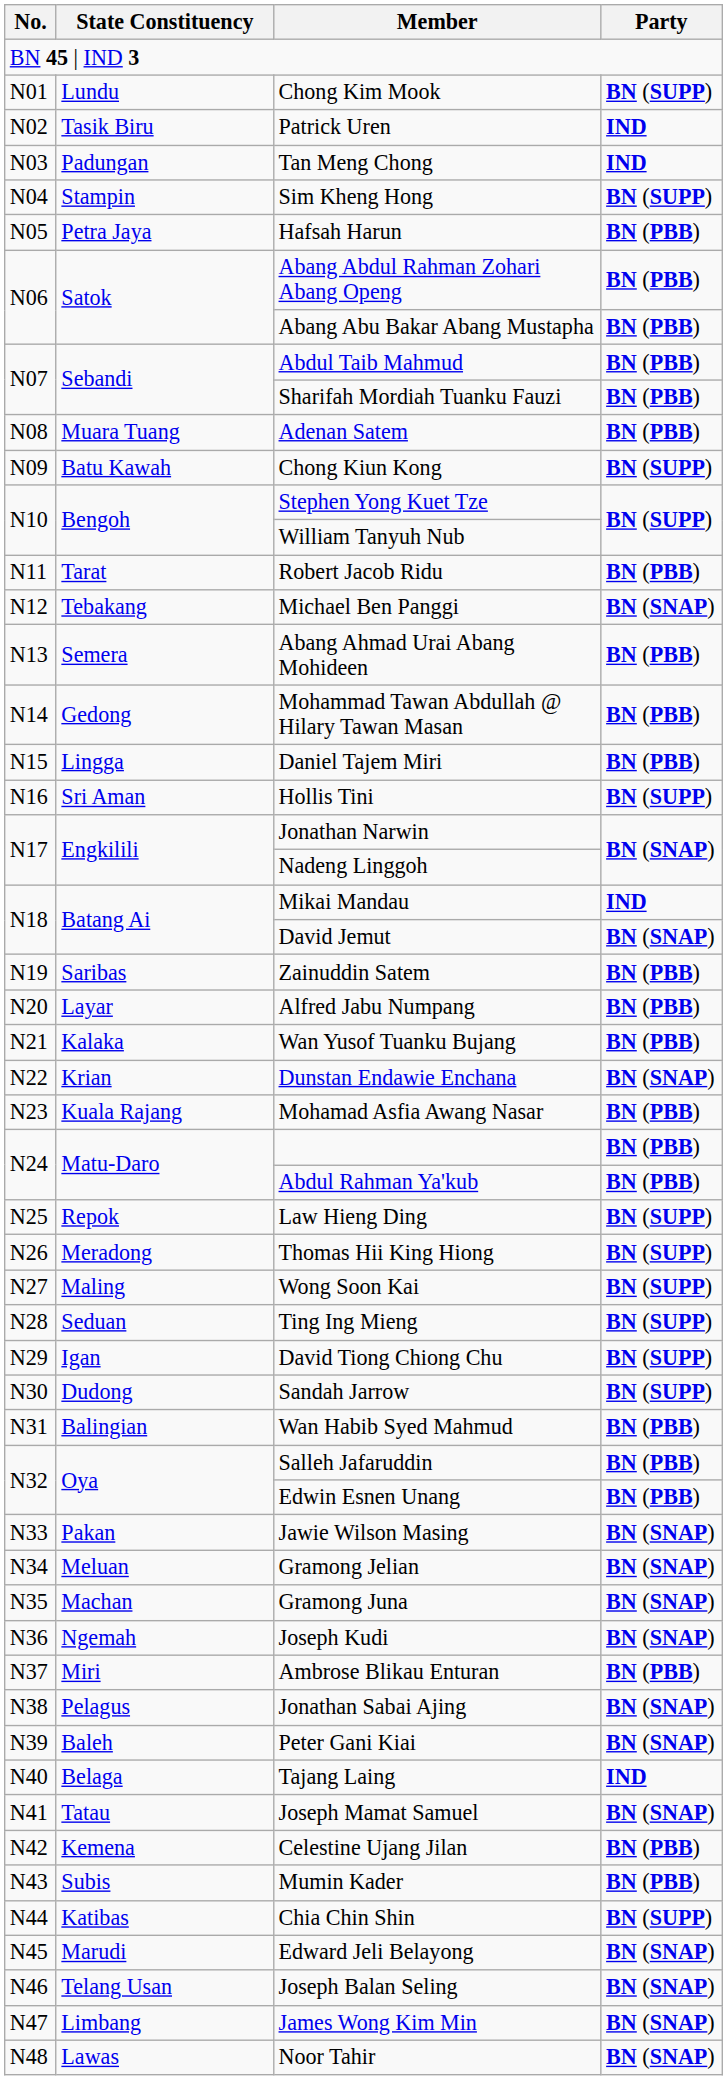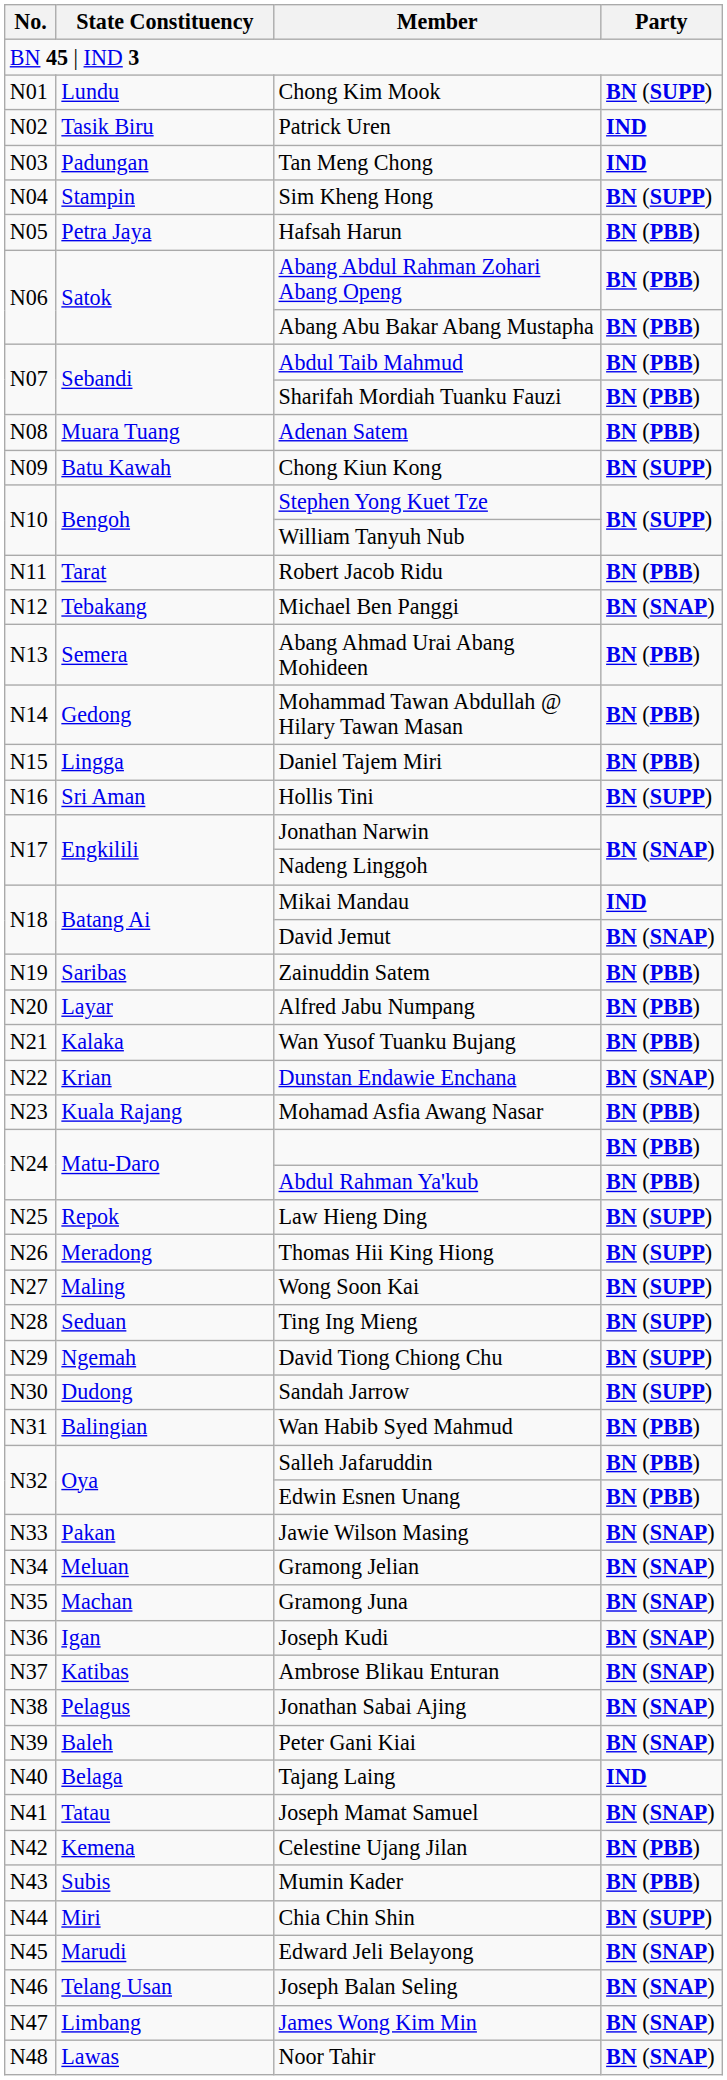David Tiong Chiong Chu | State Constituency: Igan -> Ngemah
Joseph Kudi | State Constituency: Ngemah -> Igan
Ambrose Blikau Enturan | State Constituency: Miri -> Katibas
Ambrose Blikau Enturan | Party: BN (PBB) -> BN (SNAP)
Chia Chin Shin | State Constituency: Katibas -> Miri
